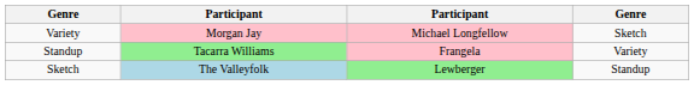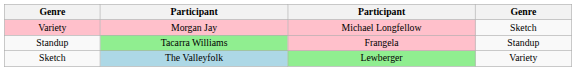row 2 | column 1: no background -> pink background
row 3 | column 4: Variety -> Standup
row 4 | column 4: Standup -> Variety
